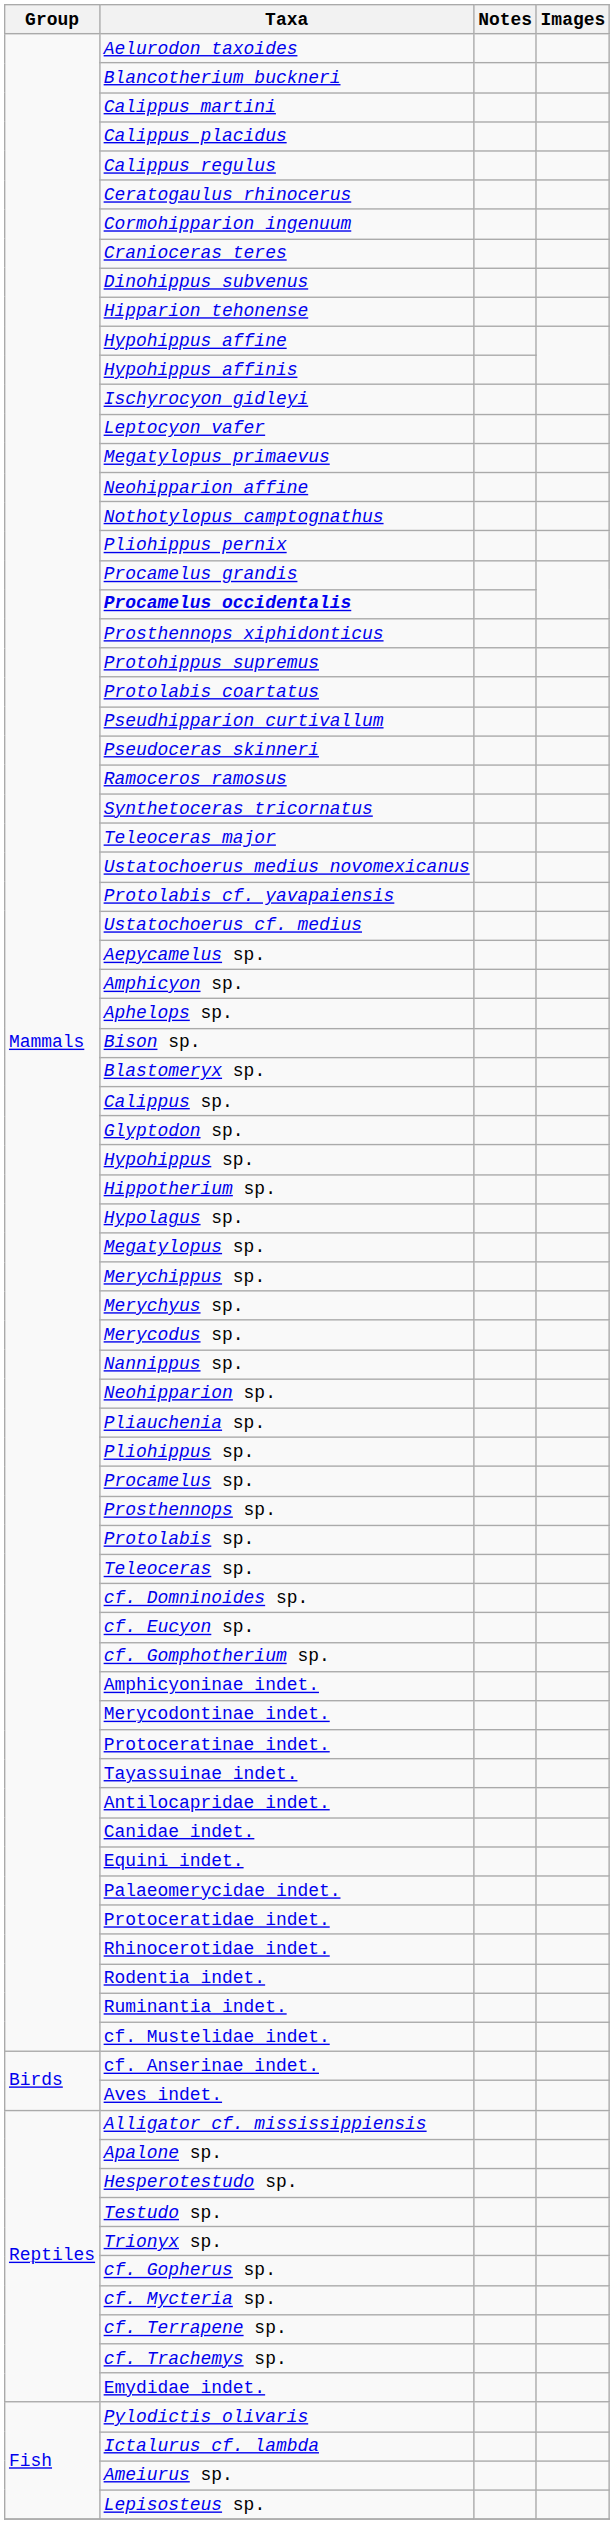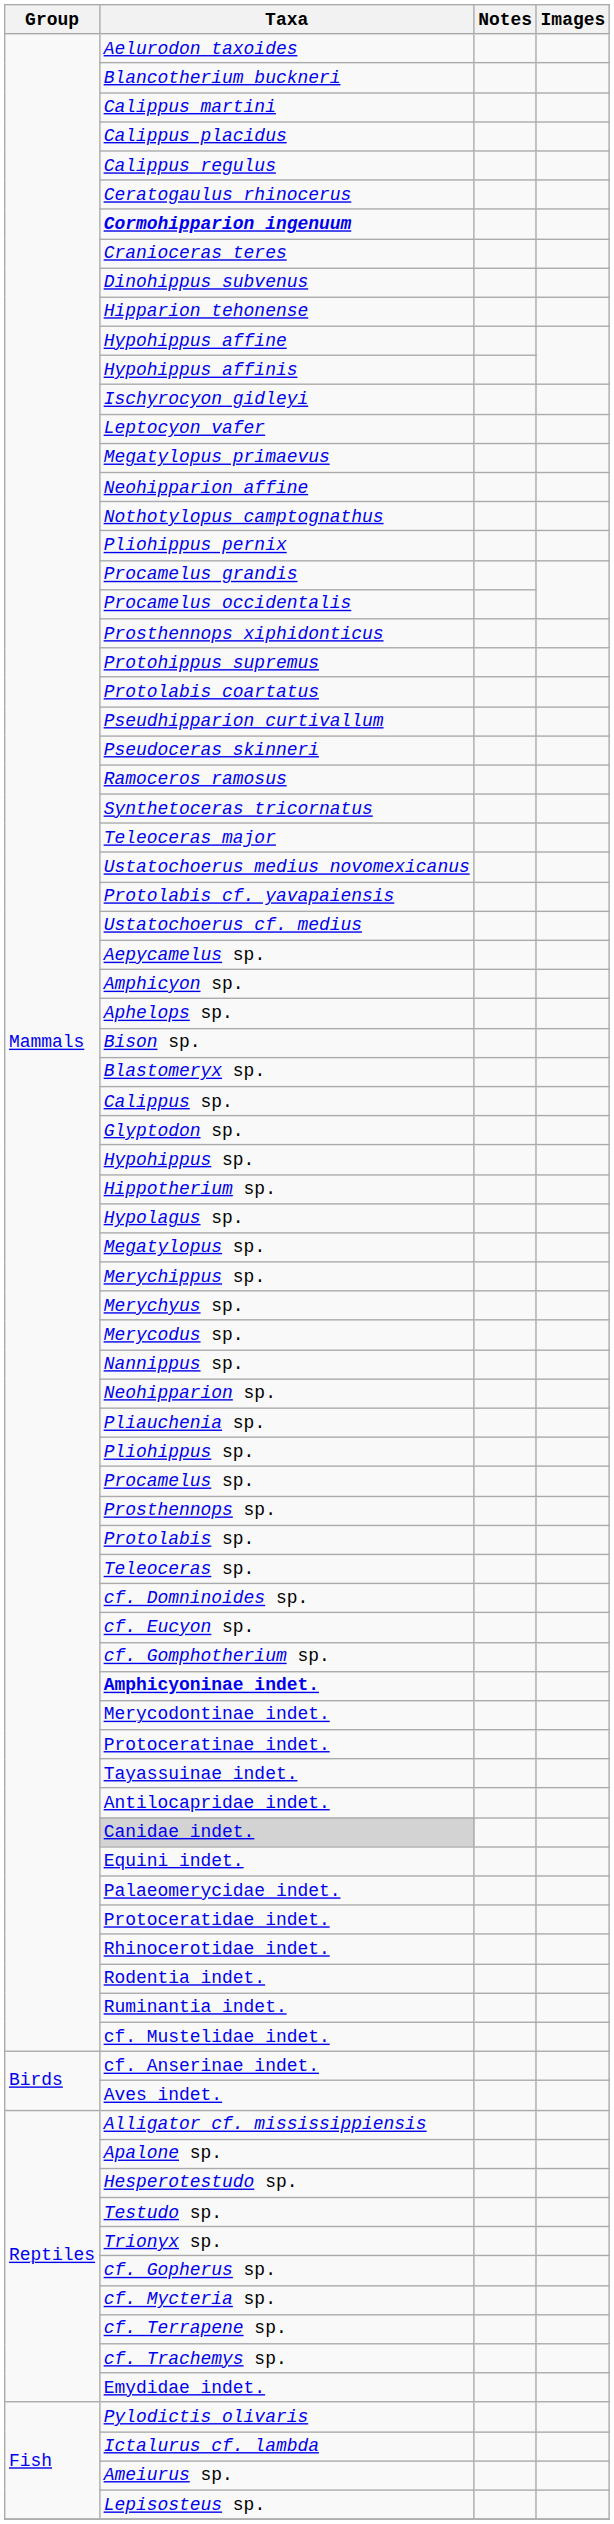Cormohipparion ingenuum | Taxa: normal -> bold
Procamelus occidentalis | Taxa: bold -> normal
Amphicyoninae indet. | Taxa: normal -> bold
Canidae indet. | Taxa: no background -> lightgrey background
